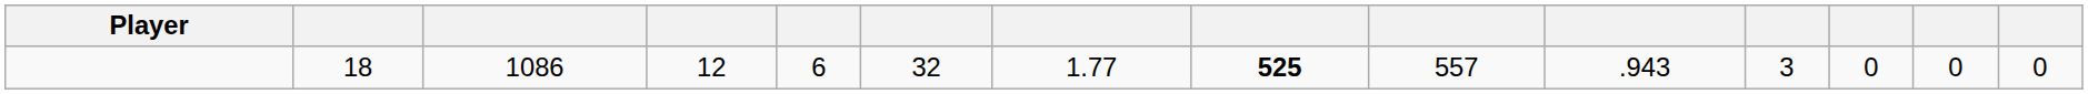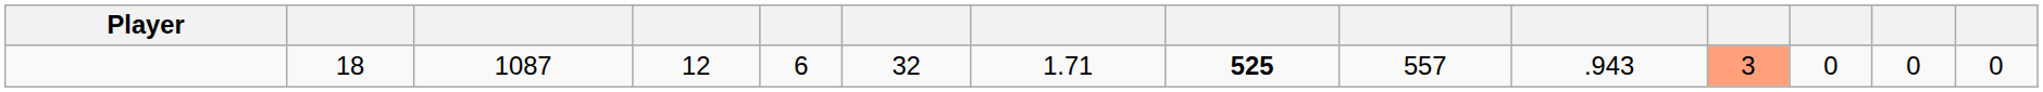row 2 | column 3: 1086 -> 1087
row 2 | column 7: 1.77 -> 1.71
row 2 | column 11: no background -> lightsalmon background
